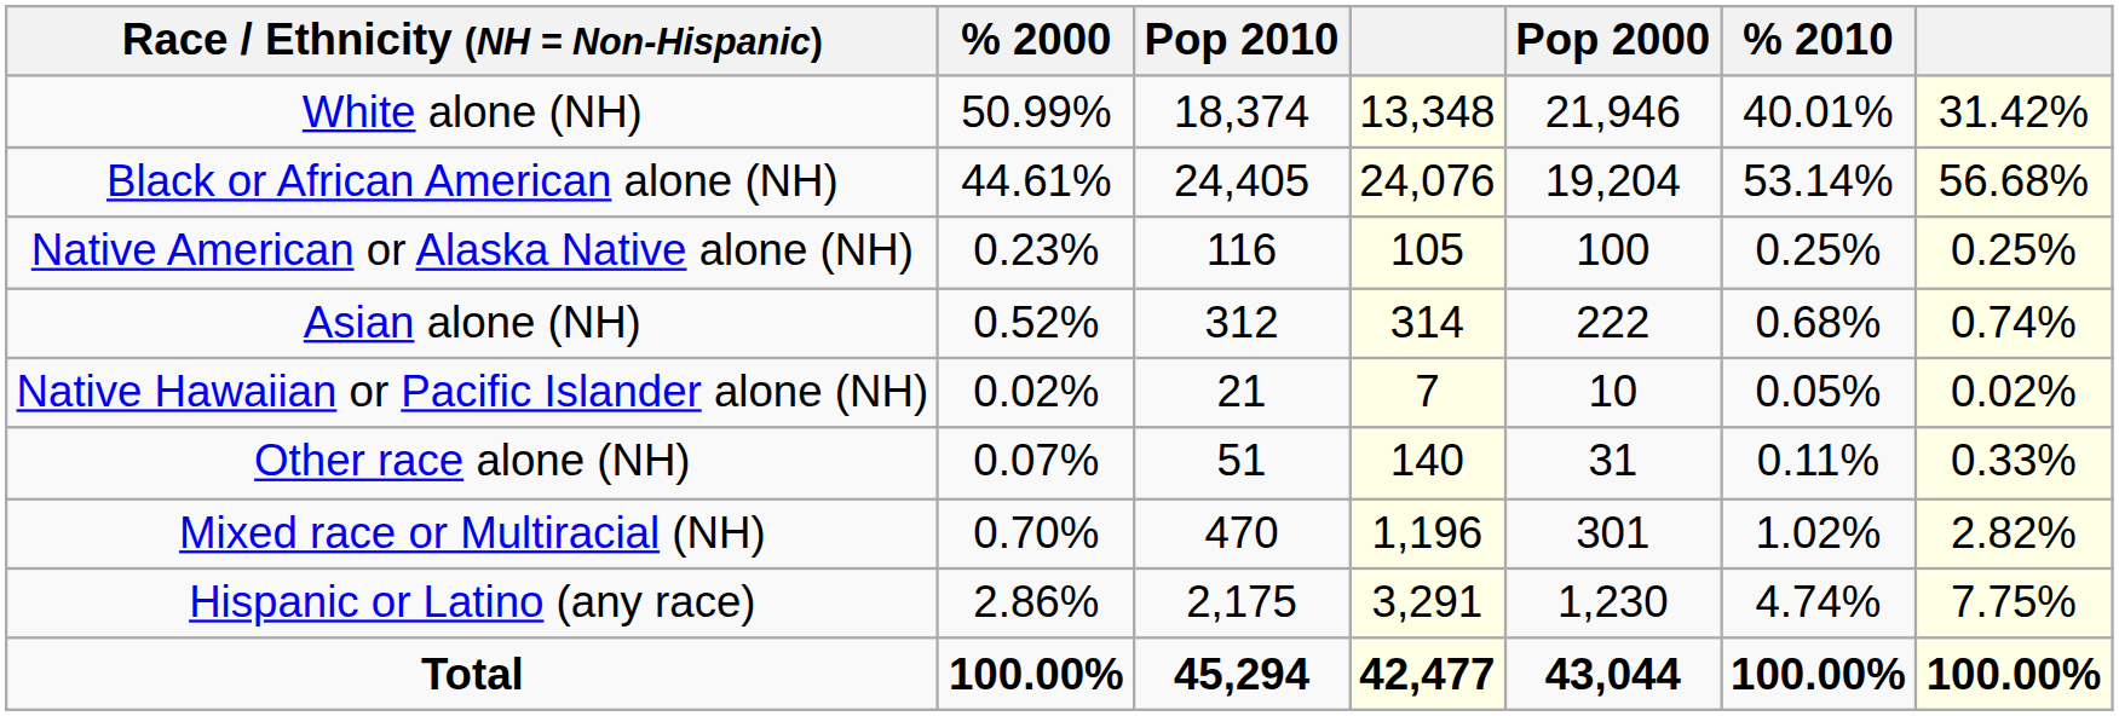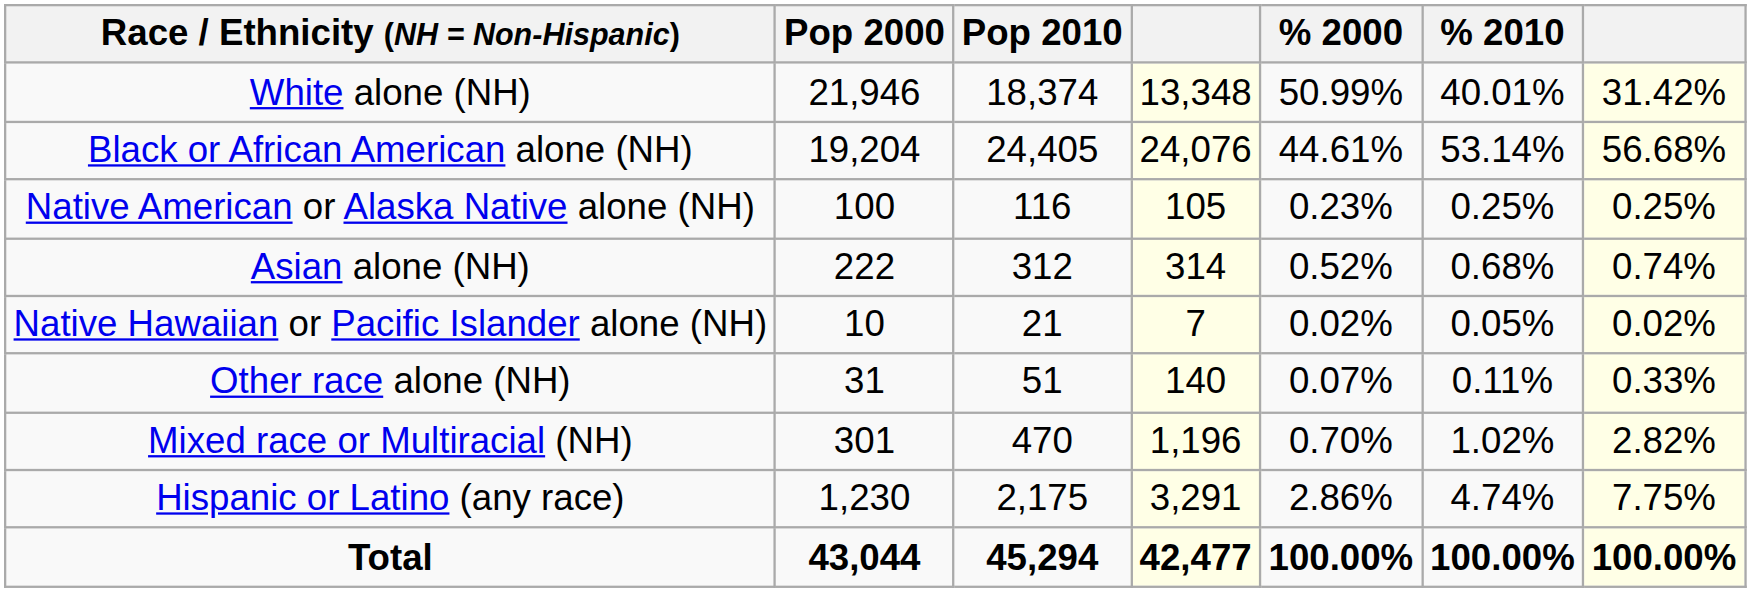columns swapped: Pop 2000 <-> % 2000
